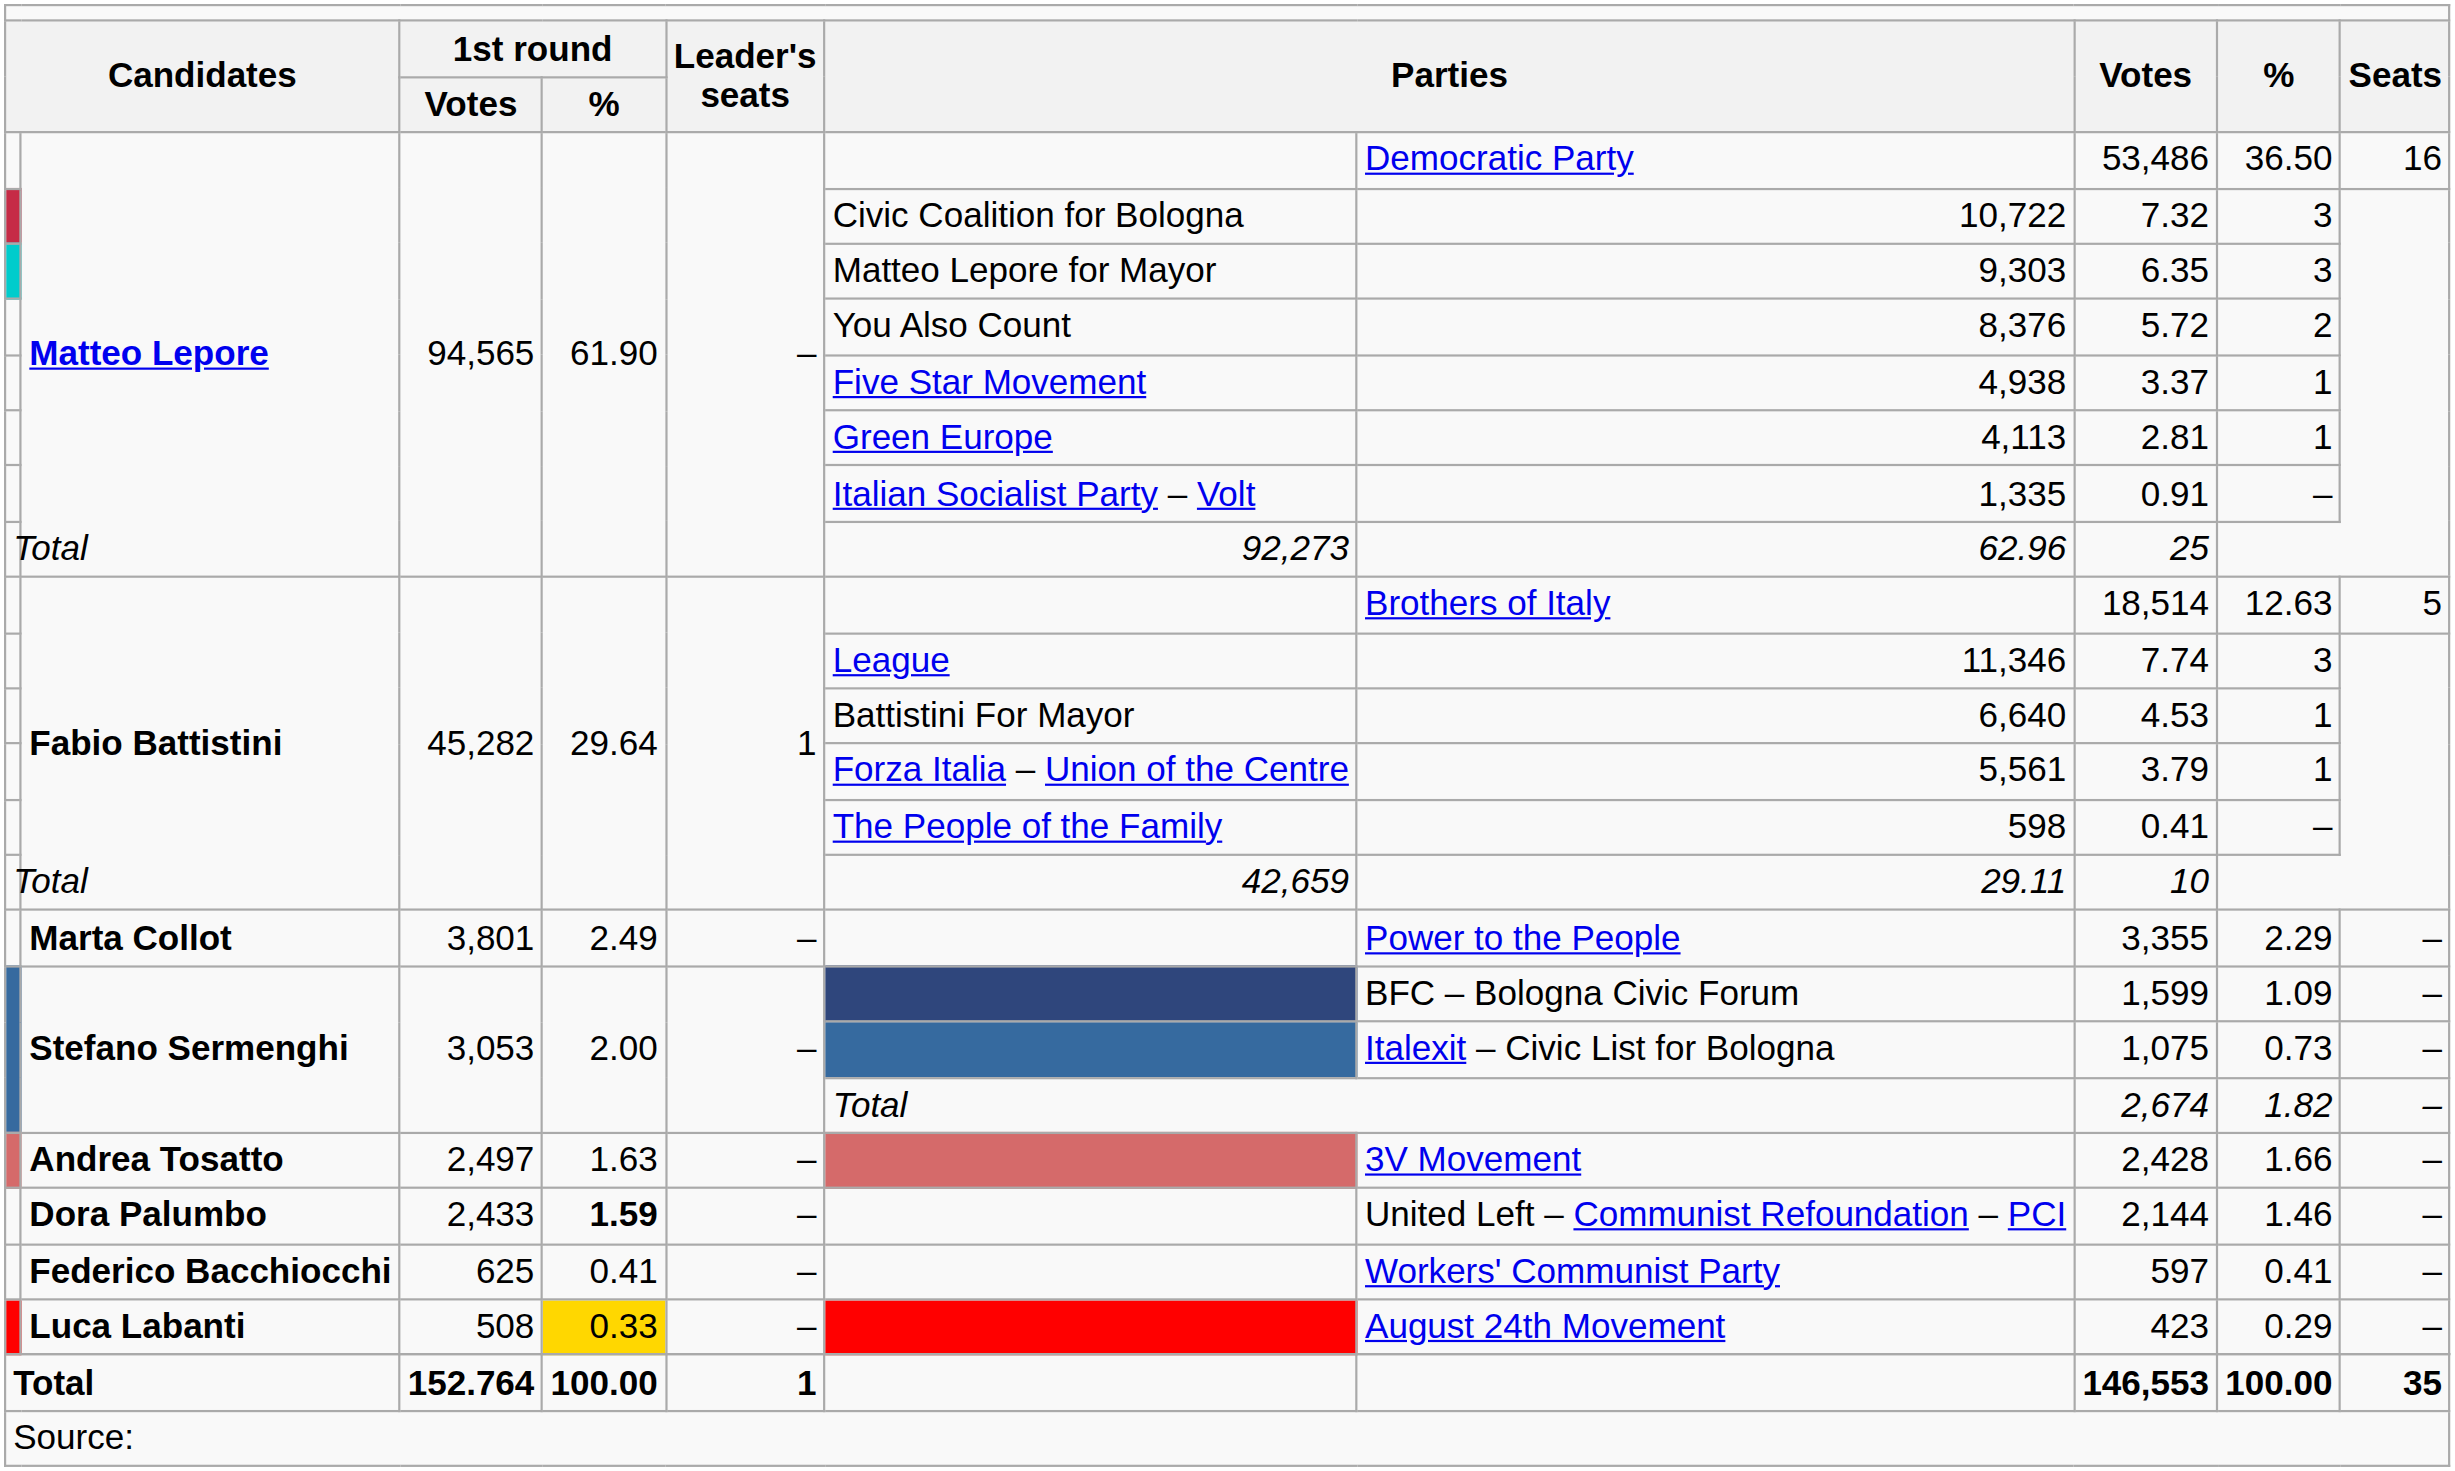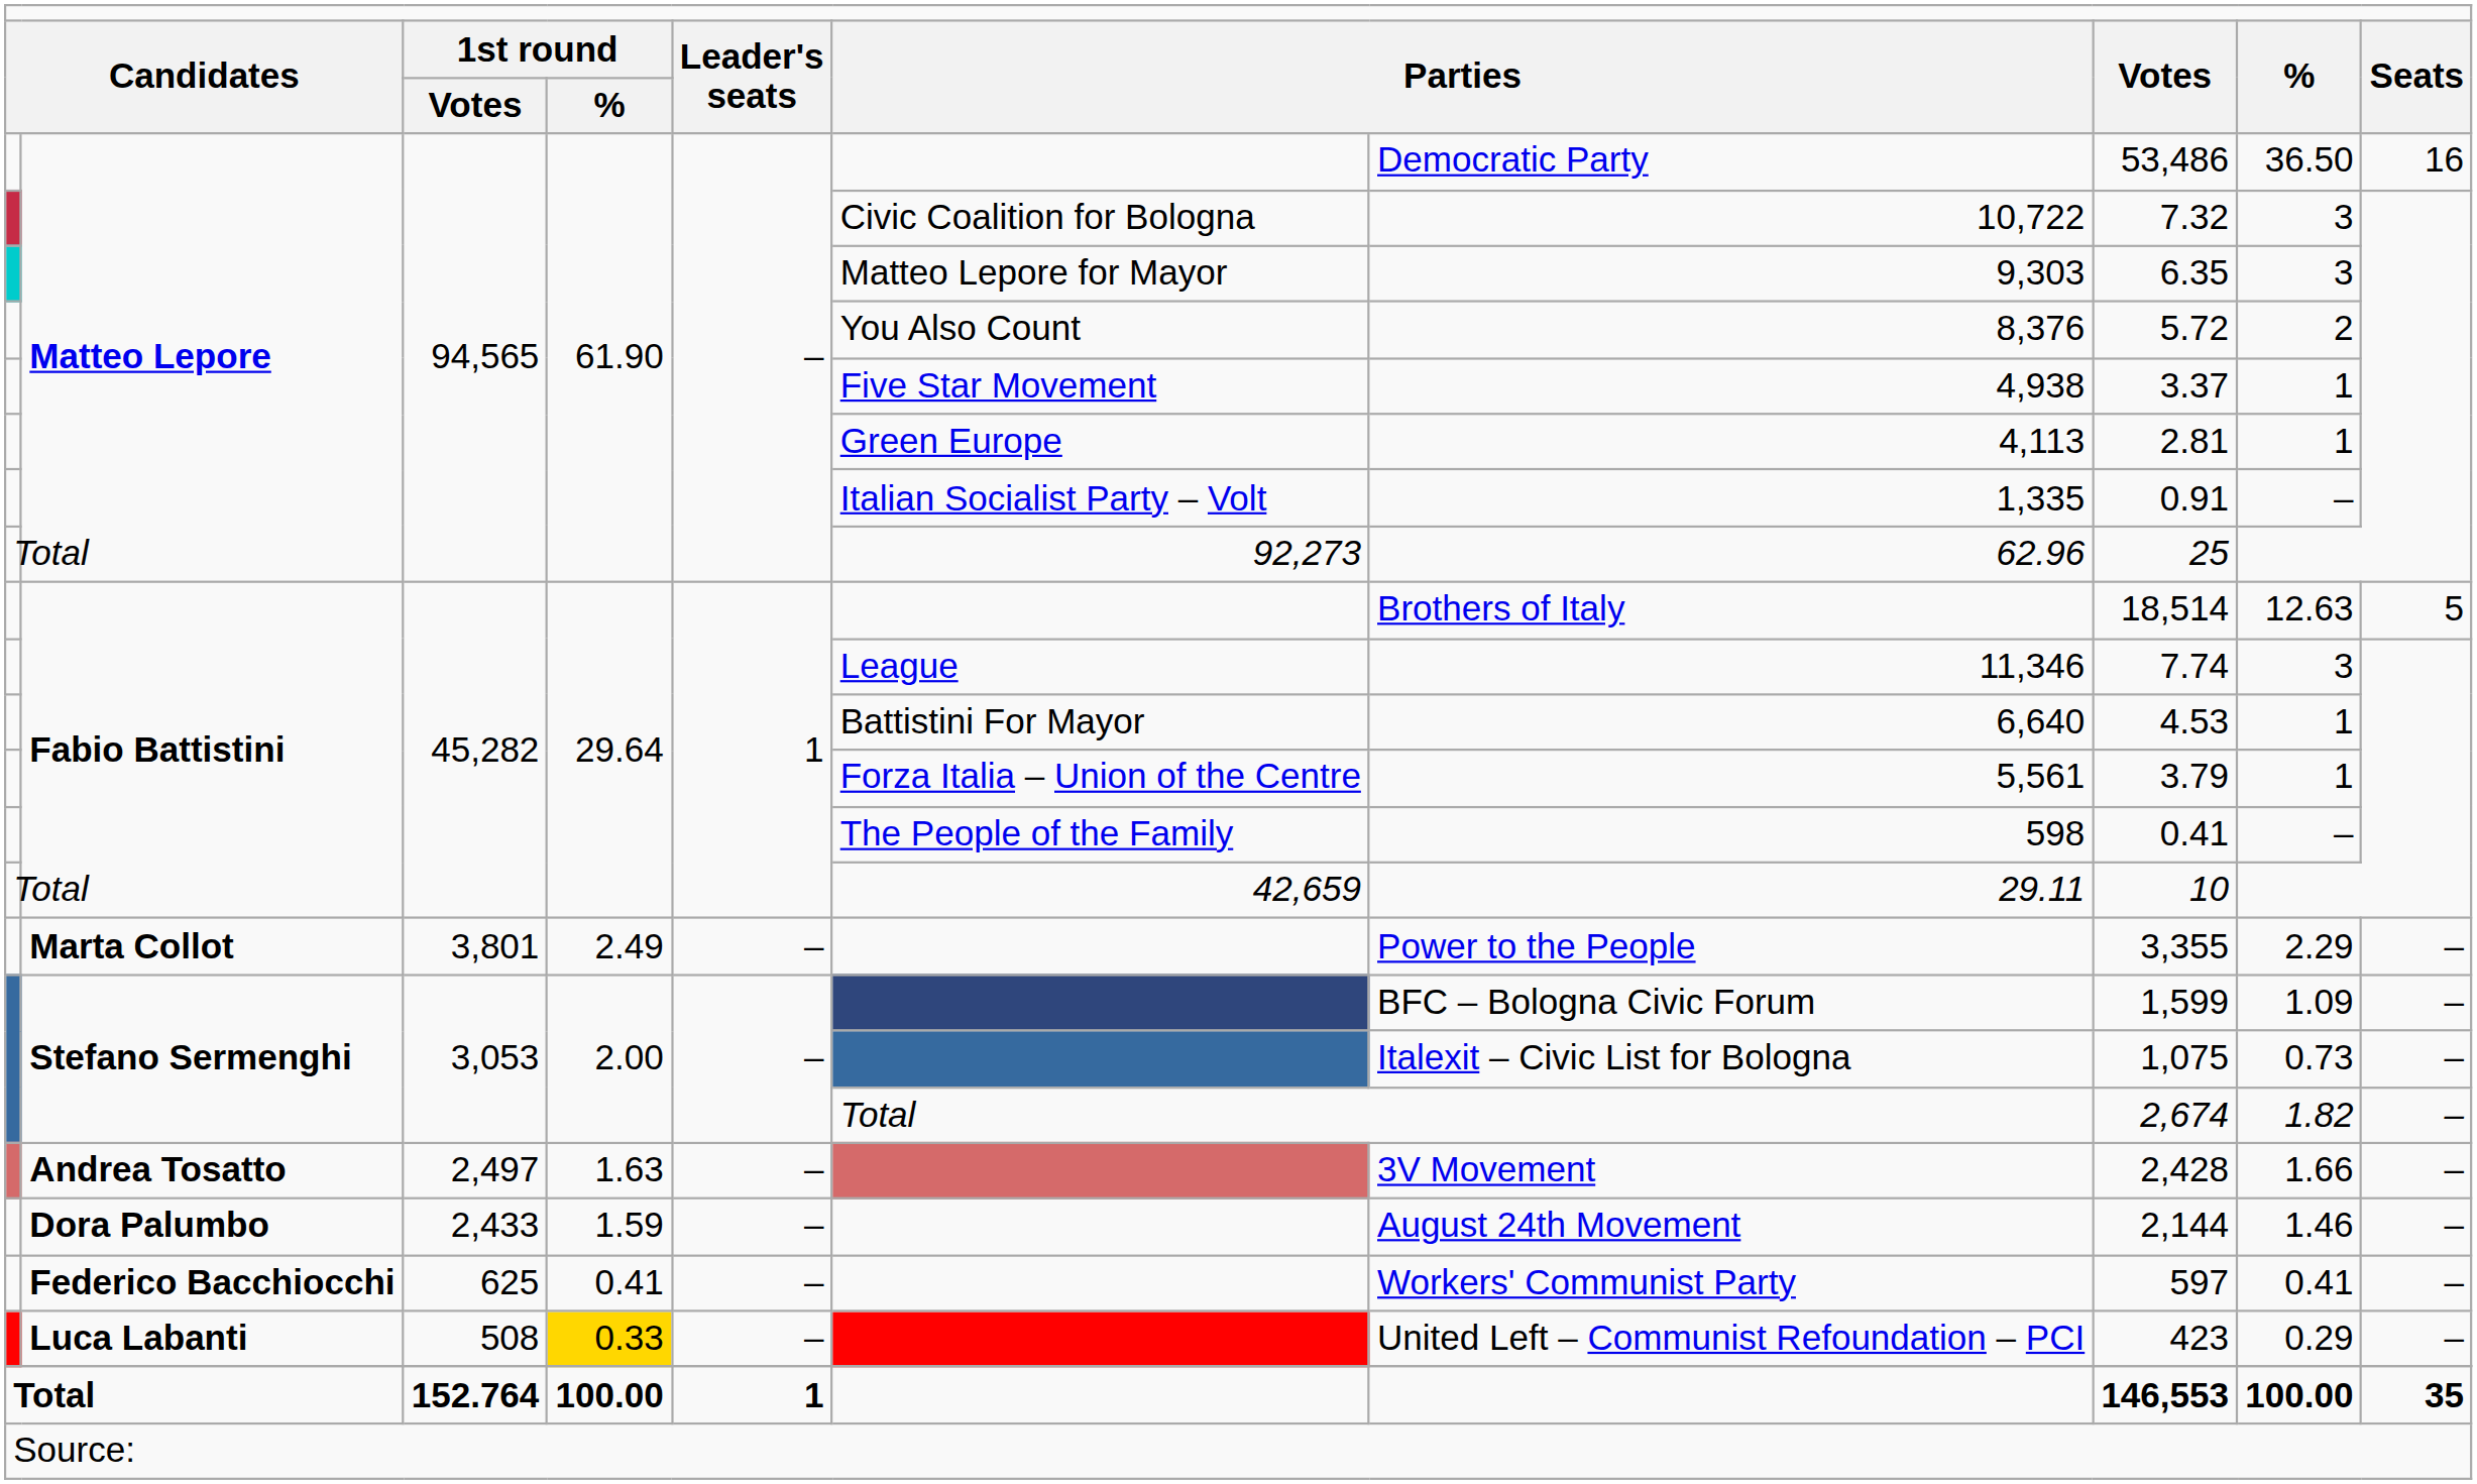Dora Palumbo | column 4: bold -> normal
Dora Palumbo | column 7: United Left – Communist Refoundation – PCI -> August 24th Movement
Luca Labanti | column 7: August 24th Movement -> United Left – Communist Refoundation – PCI
